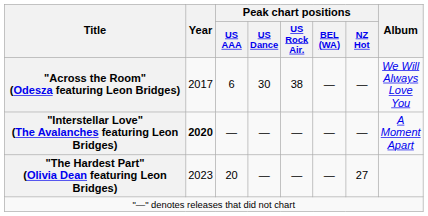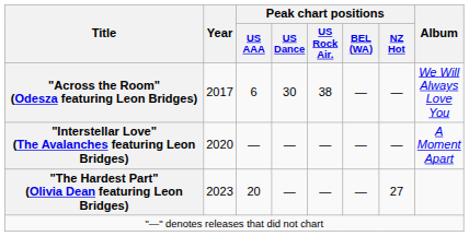"Interstellar Love" (The Avalanches featuring Leon Bridges) | Year: bold -> normal
